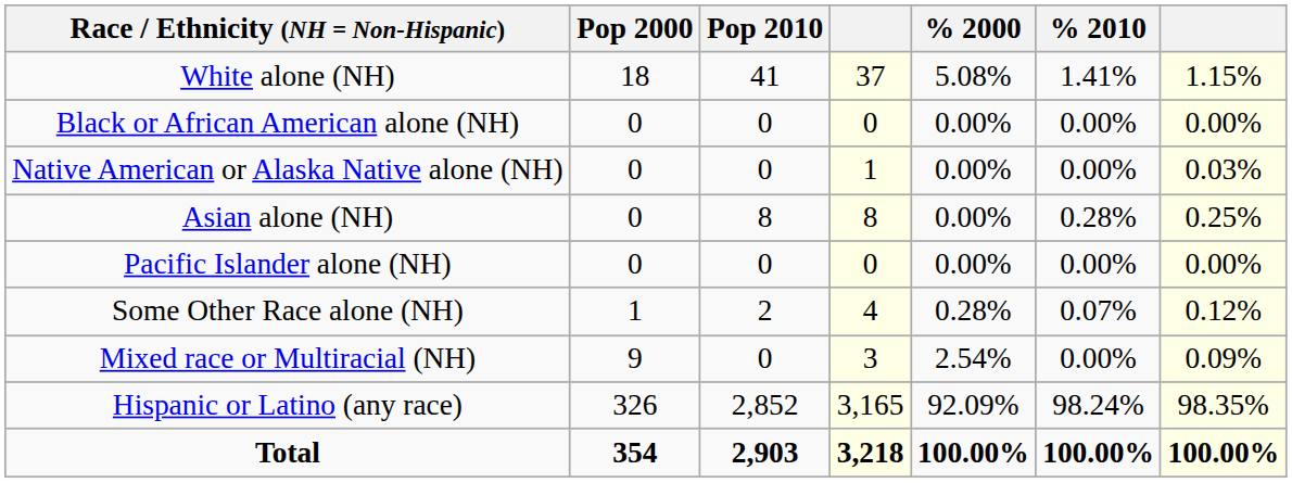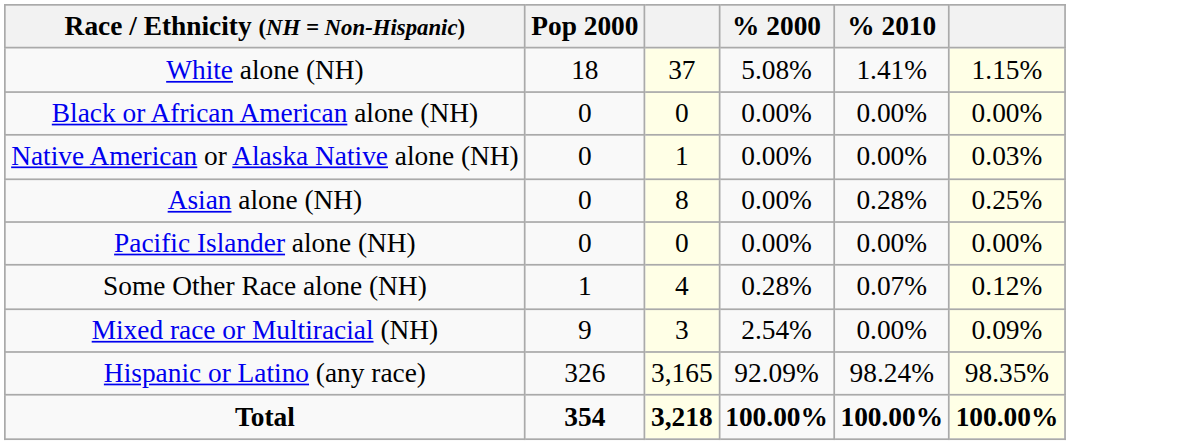- column: Pop 2010 | 41 | 0 | 0 | 8 | 0 | 2 | 0 | 2,852 | 2,903
